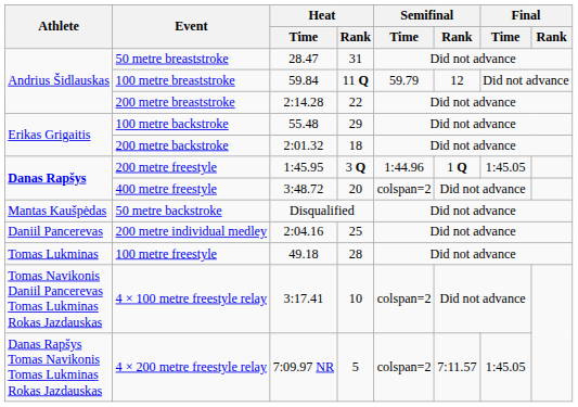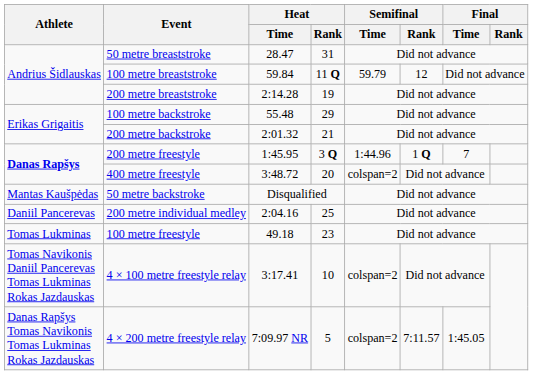200 metre breaststroke | Heat / Rank: 22 -> 19
200 metre backstroke | Heat / Rank: 18 -> 21
200 metre freestyle | Final / Time: 1:45.05 -> 7
100 metre freestyle | Heat / Rank: 28 -> 23
